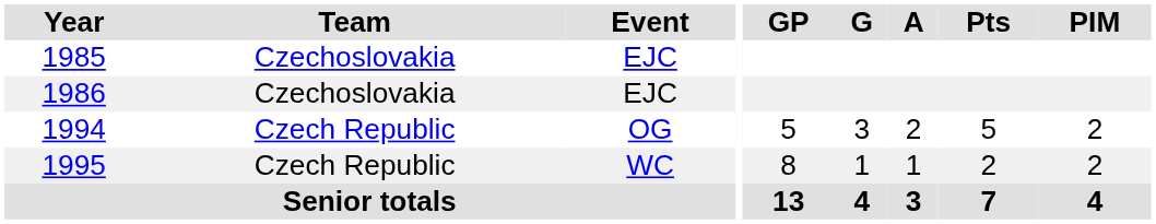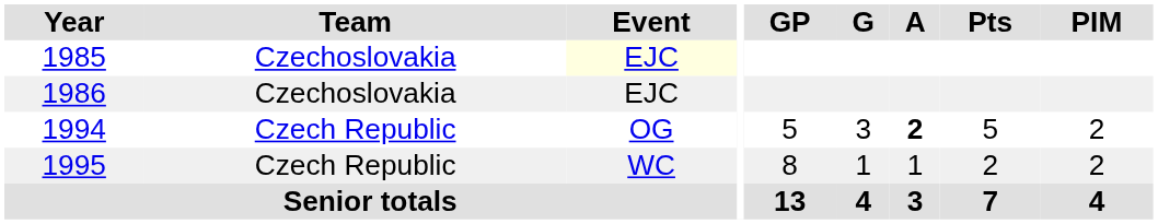1985 | Event: no background -> lightyellow background
1994 | A: normal -> bold
